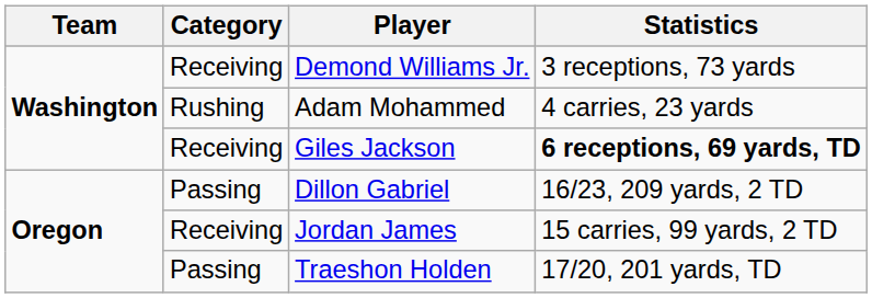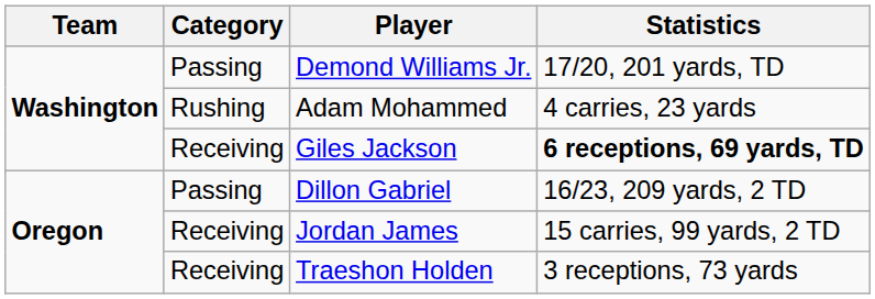Demond Williams Jr. | Category: Receiving -> Passing
Demond Williams Jr. | Statistics: 3 receptions, 73 yards -> 17/20, 201 yards, TD
Traeshon Holden | Category: Passing -> Receiving
Traeshon Holden | Statistics: 17/20, 201 yards, TD -> 3 receptions, 73 yards
